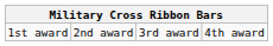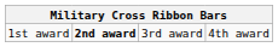1st award | column 2: normal -> bold
